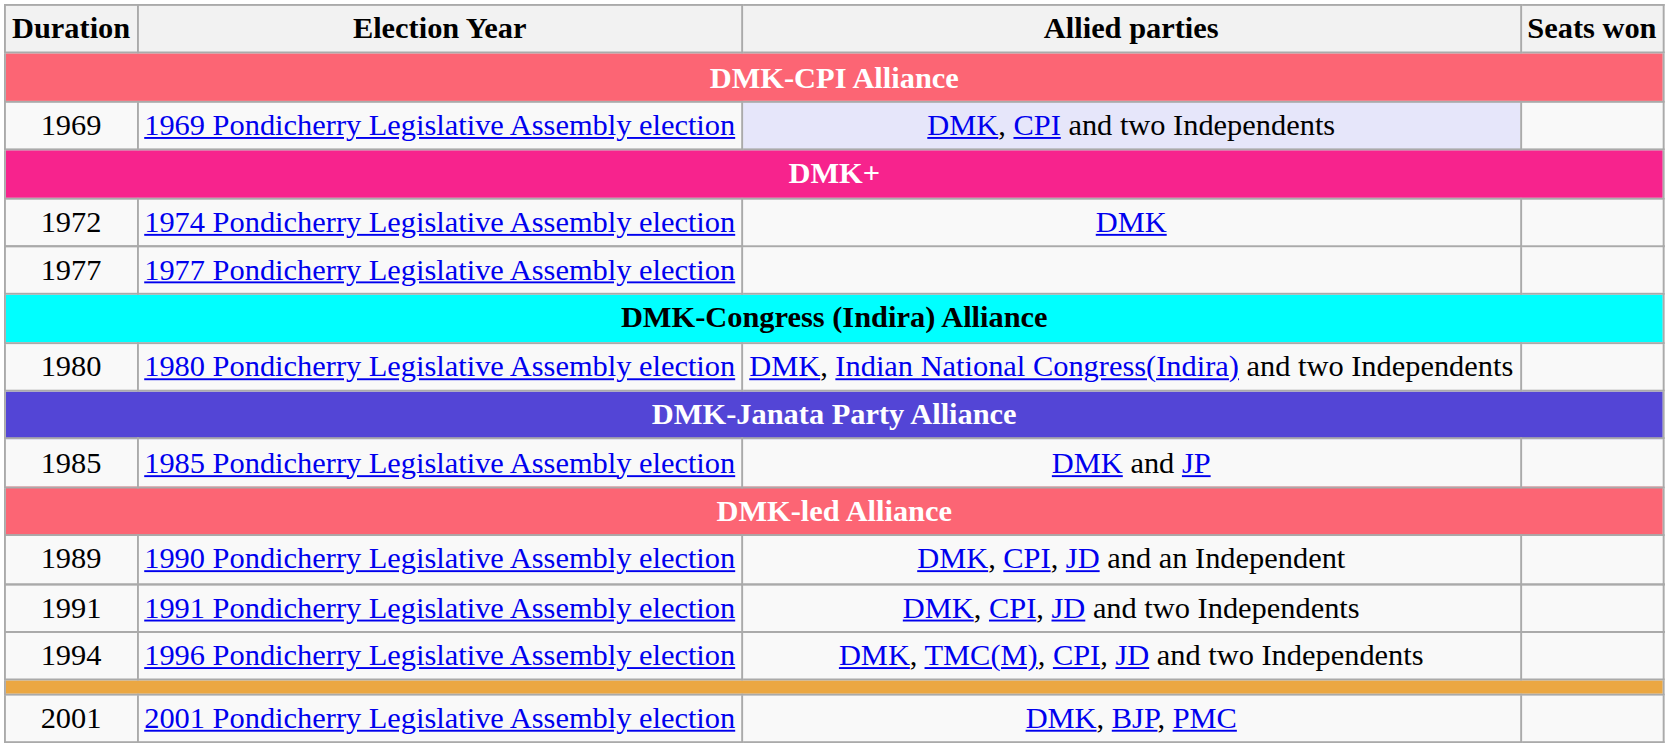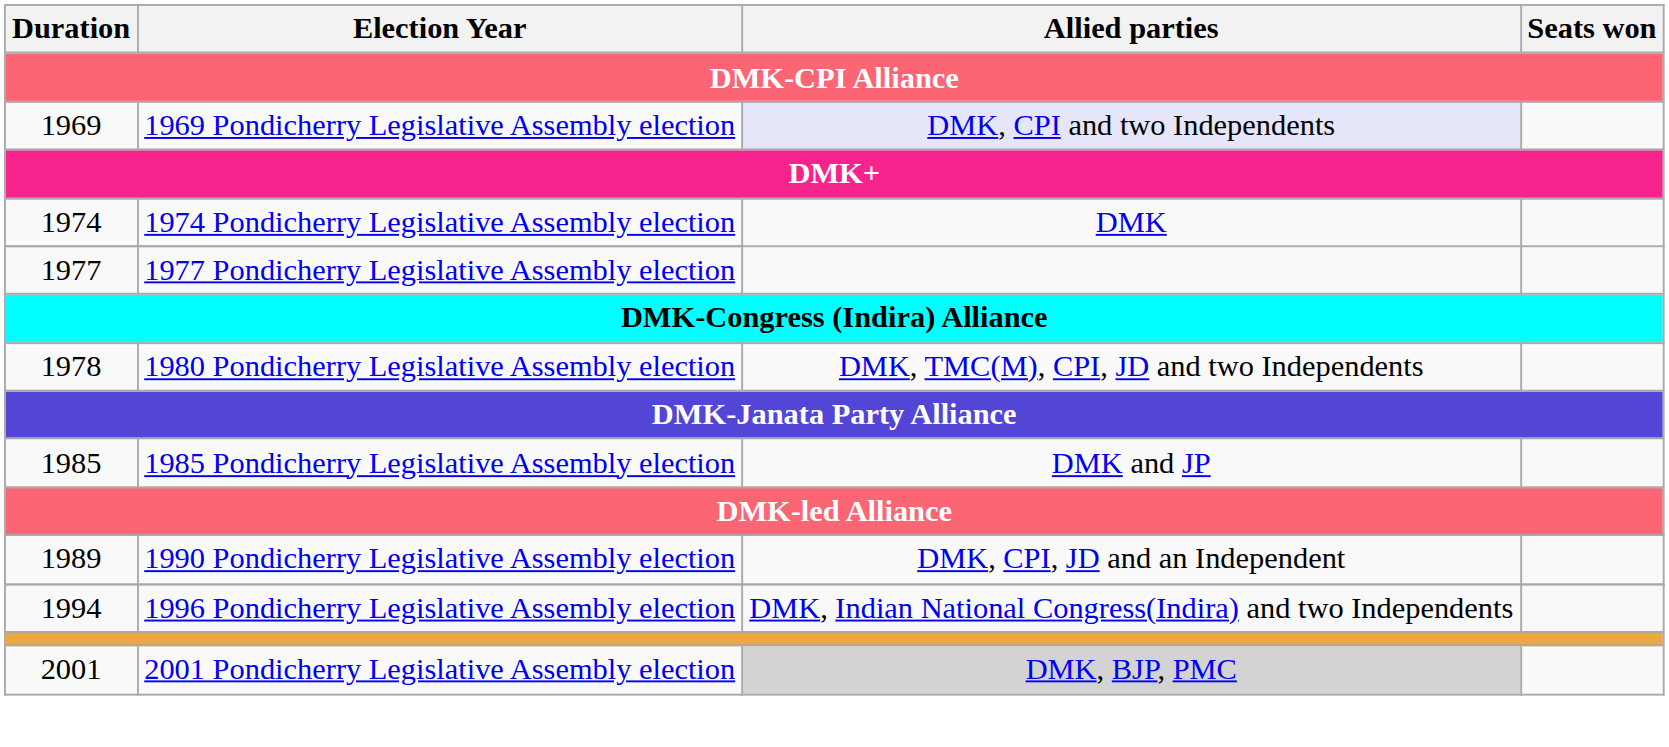1974 Pondicherry Legislative Assembly election | Duration: 1972 -> 1974
1980 Pondicherry Legislative Assembly election | Duration: 1980 -> 1978
1980 Pondicherry Legislative Assembly election | Allied parties: DMK, Indian National Congress(Indira) and two Independents -> DMK, TMC(M), CPI, JD and two Independents
- row: 1991 | 1991 Pondicherry Legislative Assembly election | DMK, CPI, JD and two Independents
1996 Pondicherry Legislative Assembly election | Allied parties: DMK, TMC(M), CPI, JD and two Independents -> DMK, Indian National Congress(Indira) and two Independents
2001 Pondicherry Legislative Assembly election | Allied parties: no background -> lightgrey background
